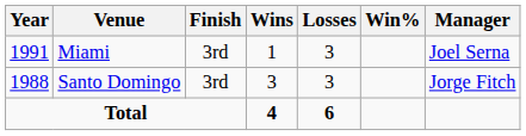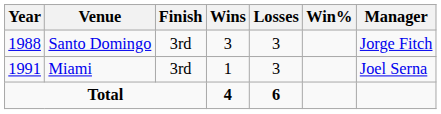rows swapped: Santo Domingo <-> Miami
